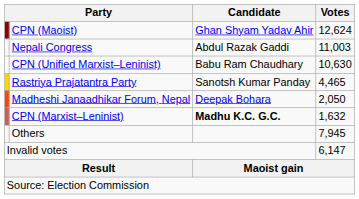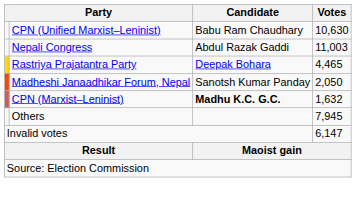- row: CPN (Maoist) | Ghan Shyam Yadav Ahir | 12,624
rows swapped: Nepali Congress <-> CPN (Unified Marxist–Leninist)
Rastriya Prajatantra Party | Candidate: Sanotsh Kumar Panday -> Deepak Bohara
Madheshi Janaadhikar Forum, Nepal | Candidate: Deepak Bohara -> Sanotsh Kumar Panday
